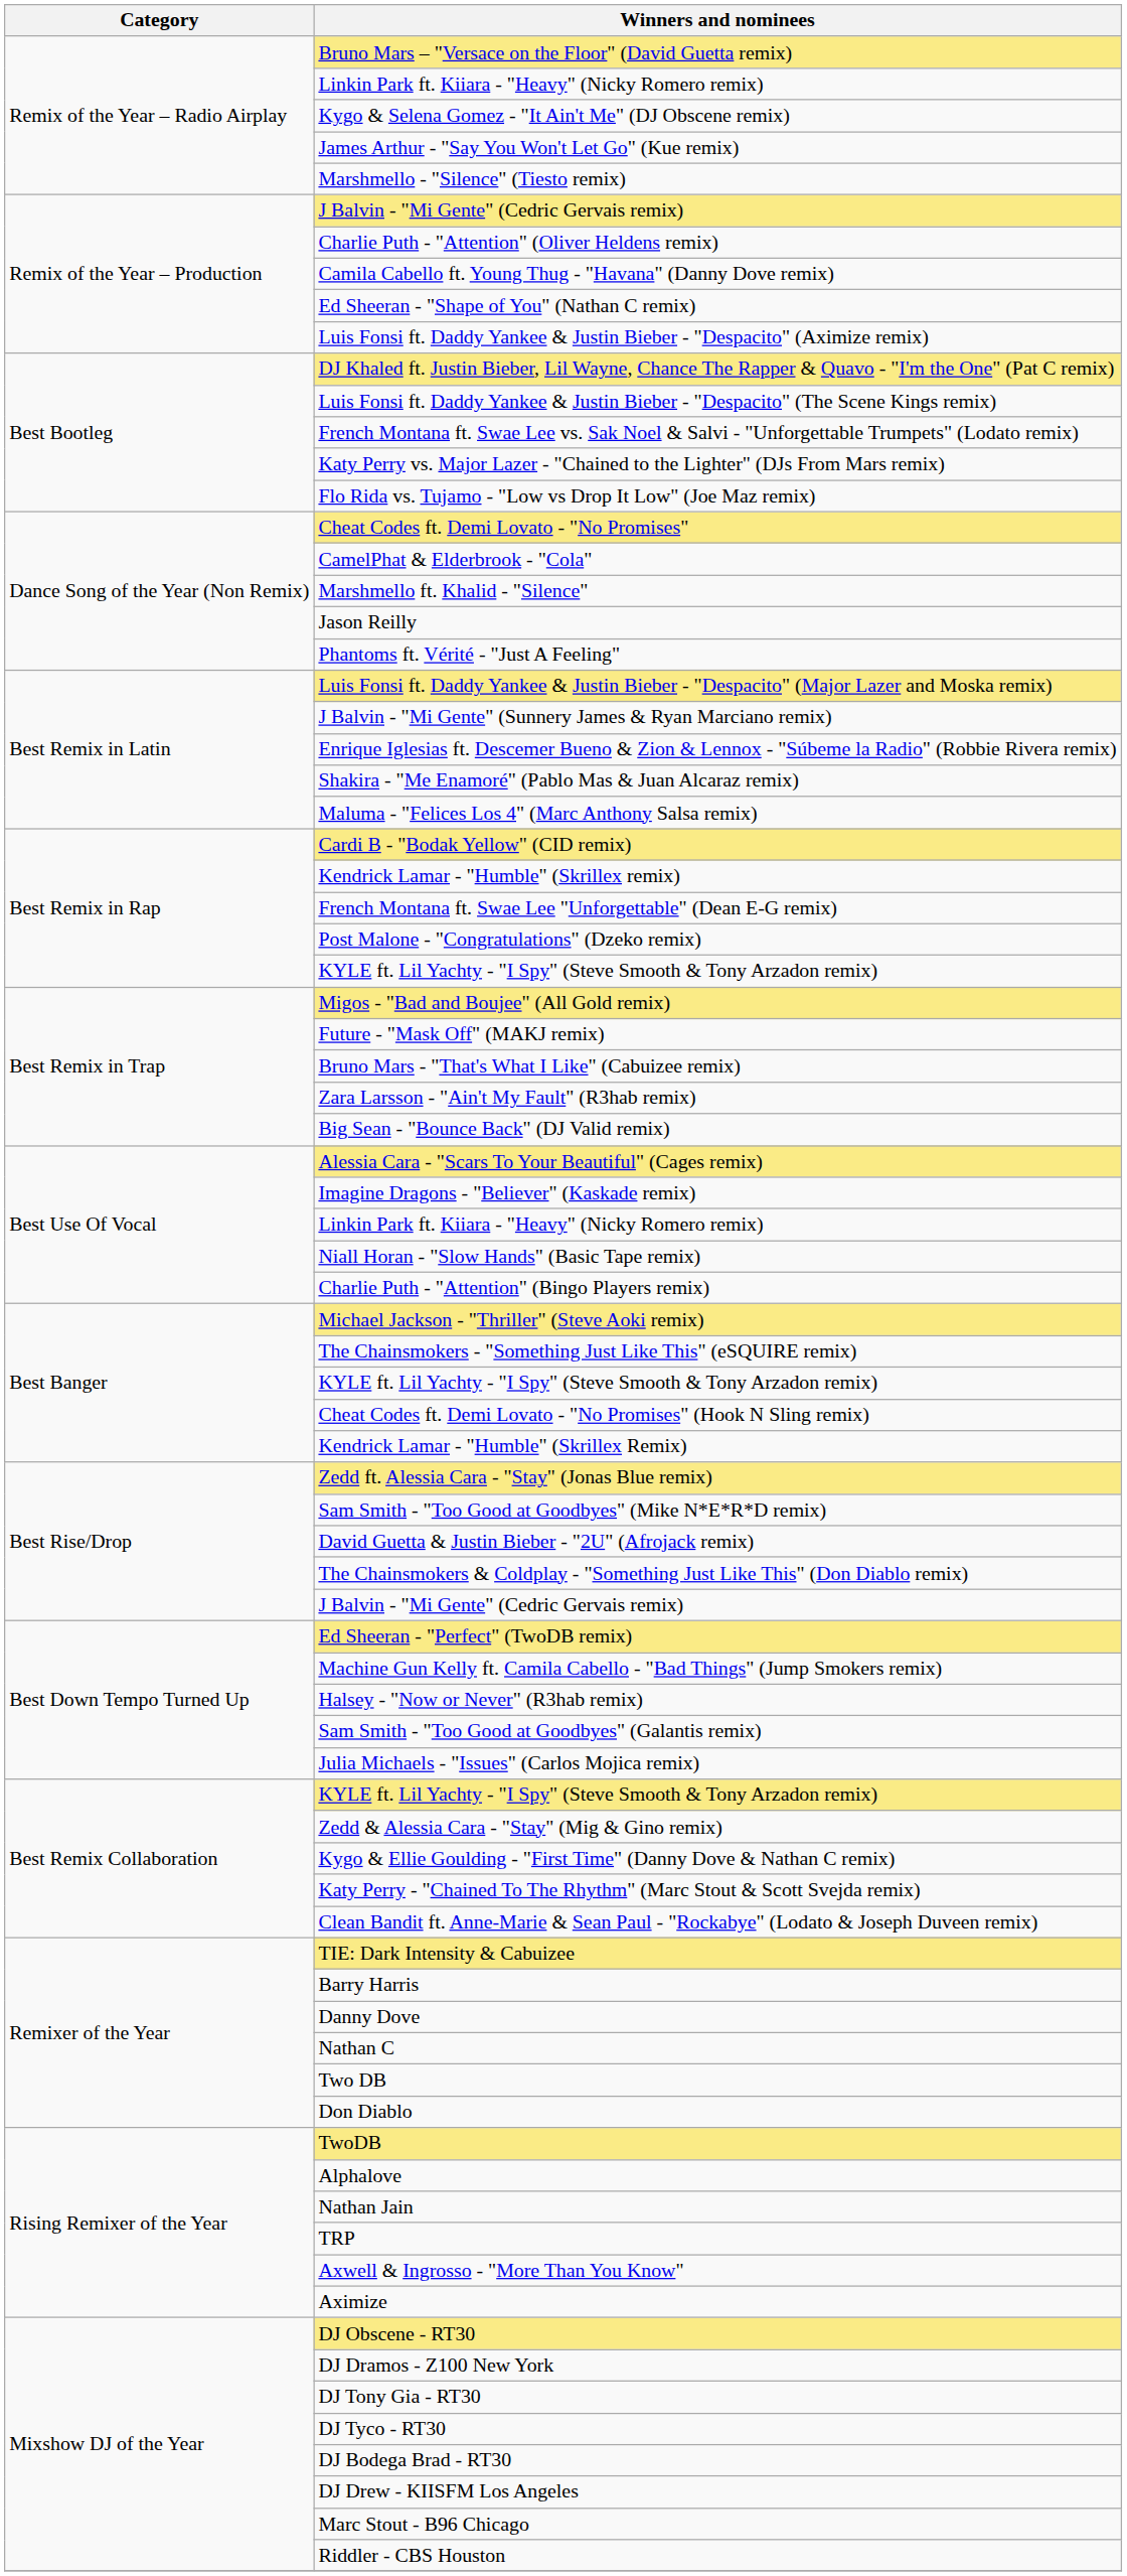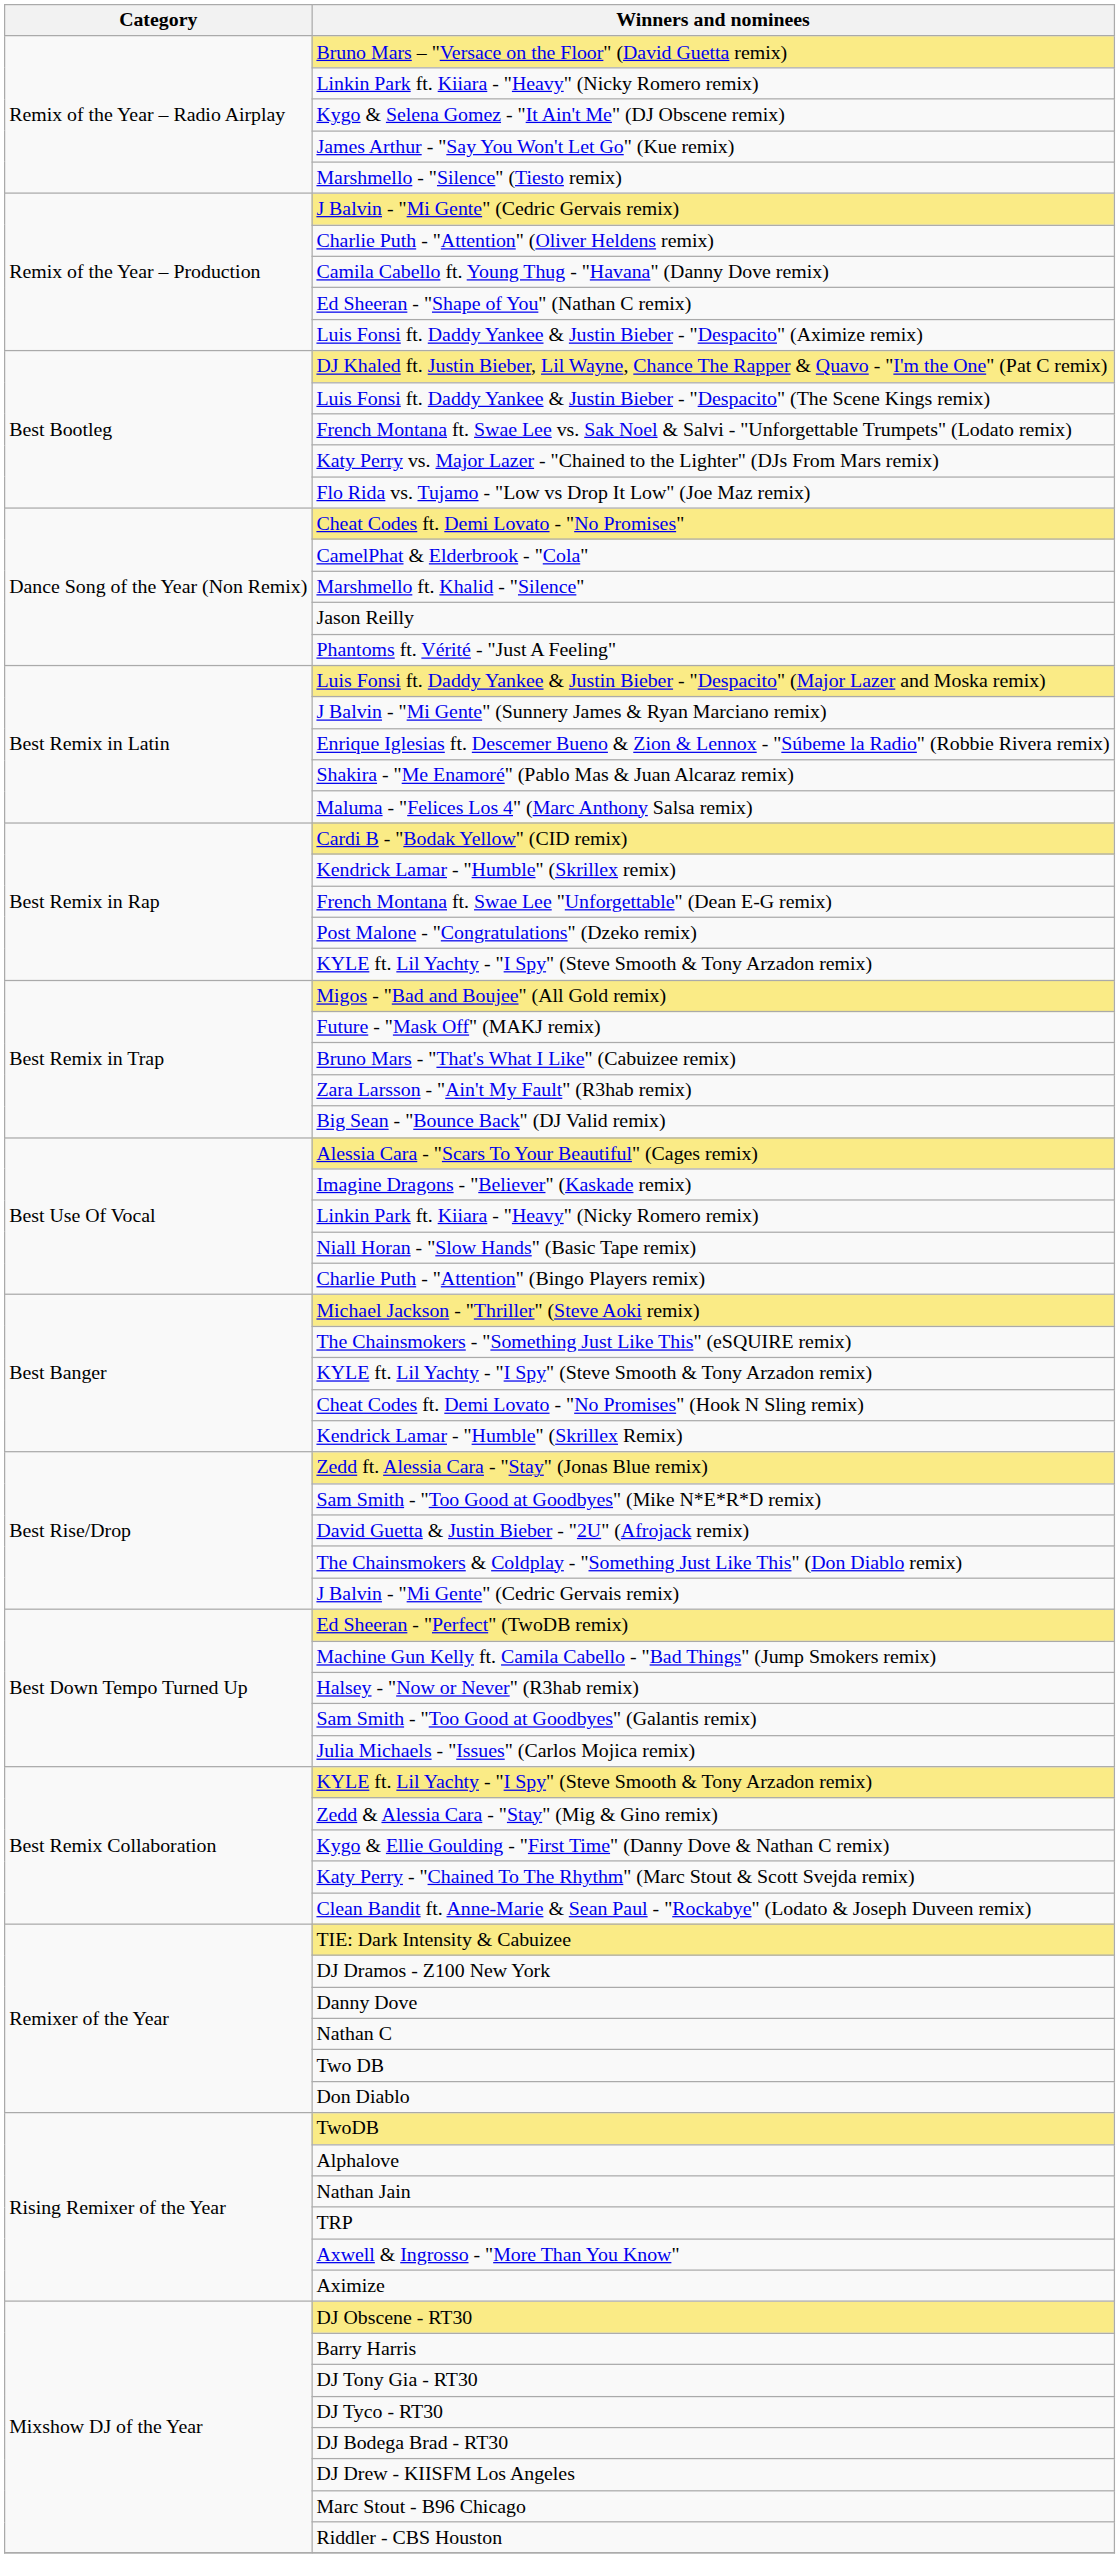row 63 | Winners and nominees: Barry Harris -> DJ Dramos - Z100 New York
row 75 | Winners and nominees: DJ Dramos - Z100 New York -> Barry Harris
